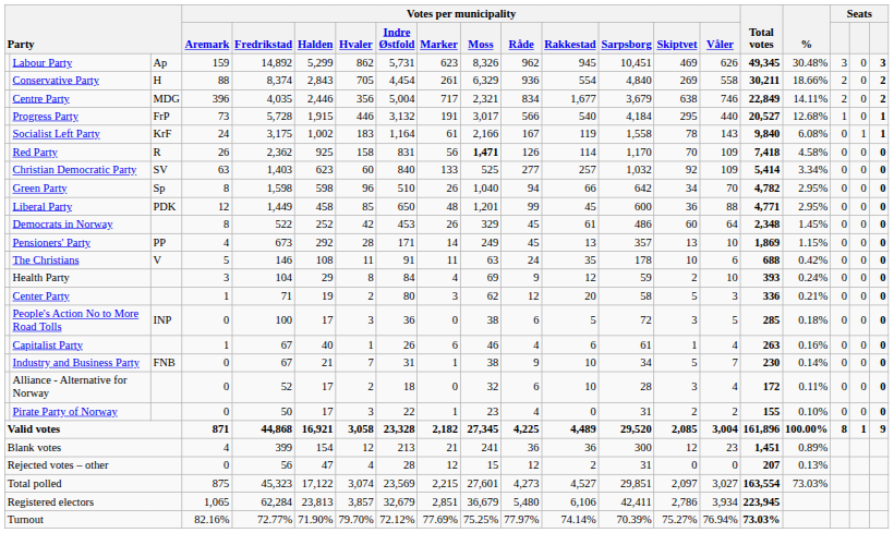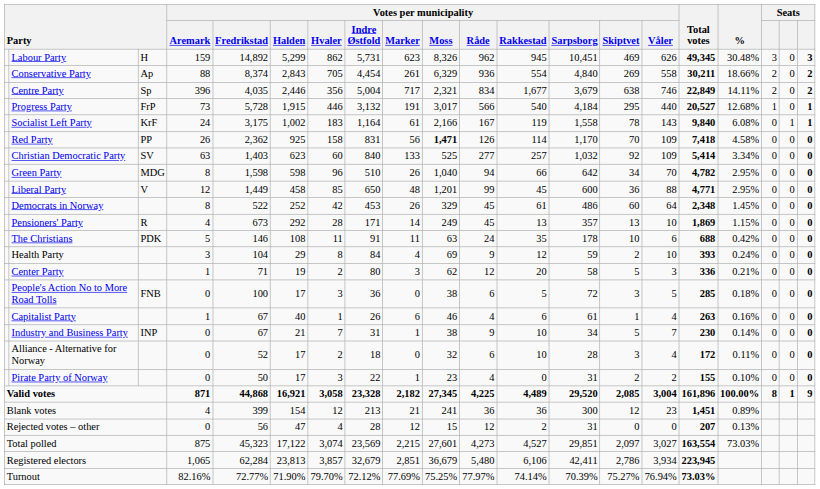Labour Party | column 3: Ap -> H
Conservative Party | column 3: H -> Ap
Centre Party | column 3: MDG -> Sp
Red Party | column 3: R -> PP
Green Party | column 3: Sp -> MDG
Liberal Party | column 3: PDK -> V
Pensioners' Party | column 3: PP -> R
The Christians | column 3: V -> PDK
People's Action No to More Road Tolls | column 3: INP -> FNB
Industry and Business Party | column 3: FNB -> INP
